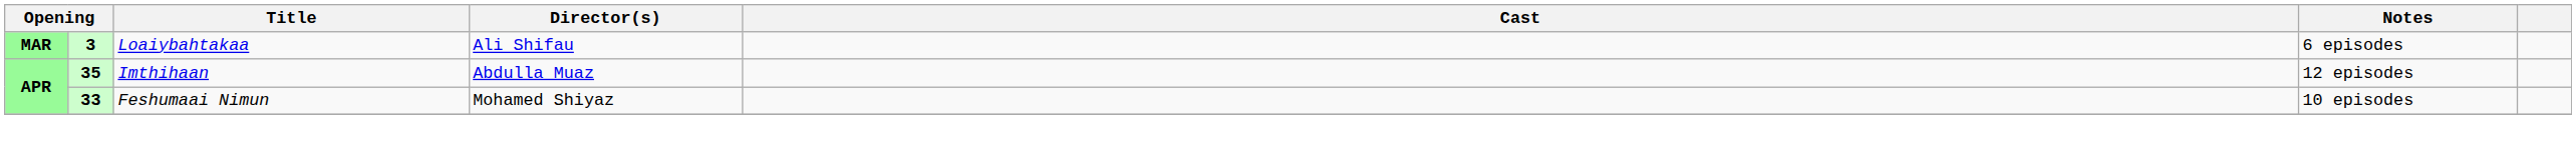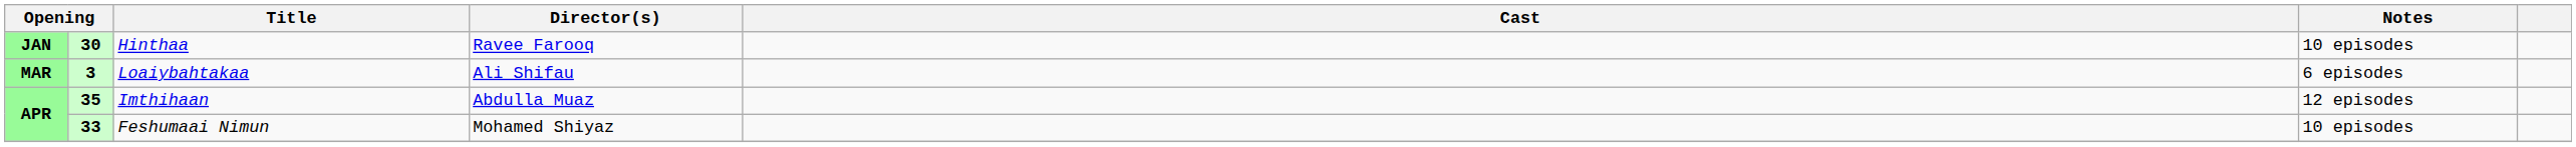+ row: JAN | 30 | Hinthaa | Ravee Farooq | 10 episodes
